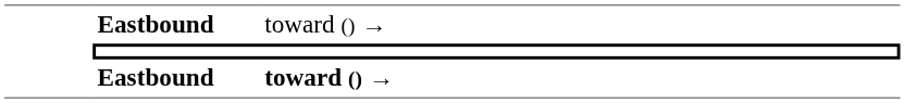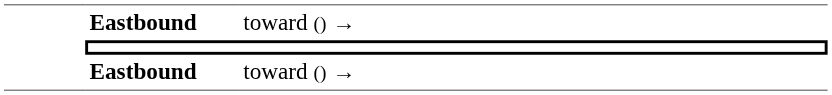row 2 | column 2: bold -> normal
